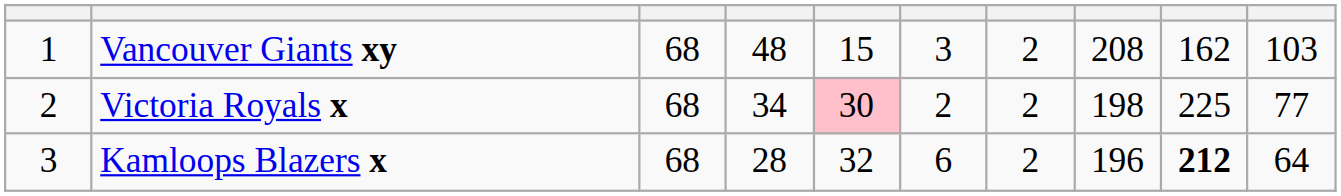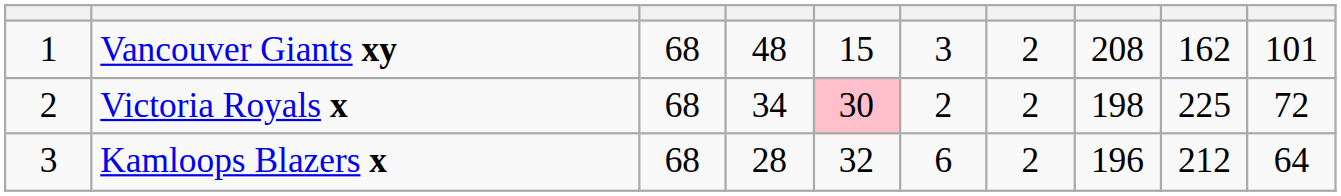Vancouver Giants xy | column 10: 103 -> 101
Victoria Royals x | column 10: 77 -> 72
Kamloops Blazers x | column 9: bold -> normal
